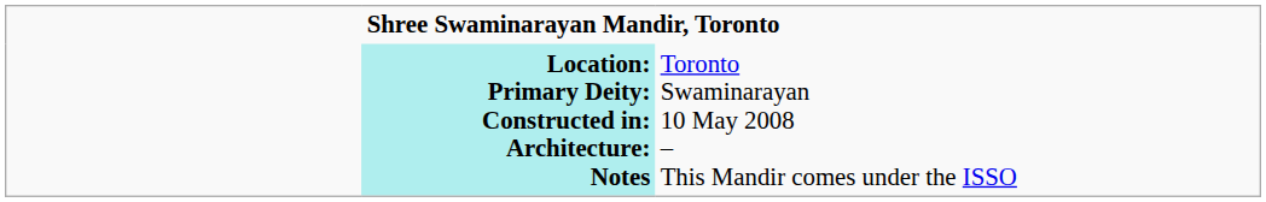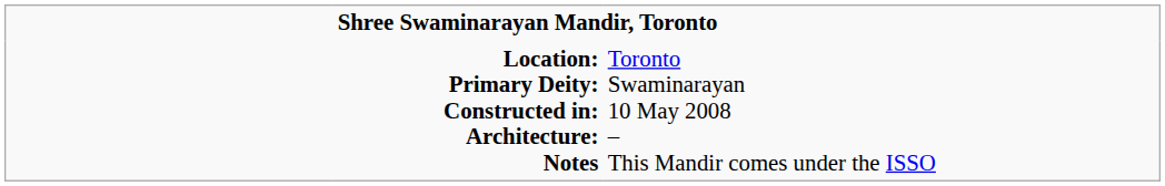Location: Primary Deity: Constructed in: Architecture: Notes | column 2: paleturquoise background -> no background
